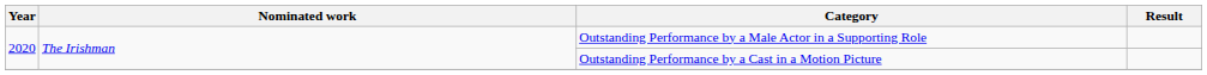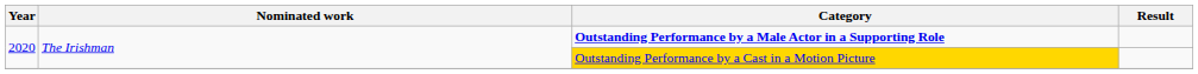Outstanding Performance by a Male Actor in a Supporting Role | Category: normal -> bold
Outstanding Performance by a Cast in a Motion Picture | Category: no background -> gold background
